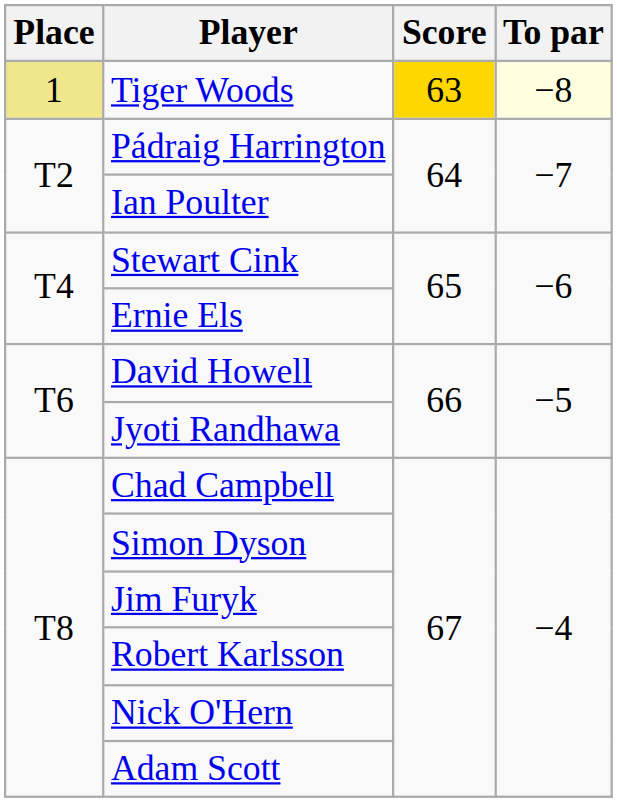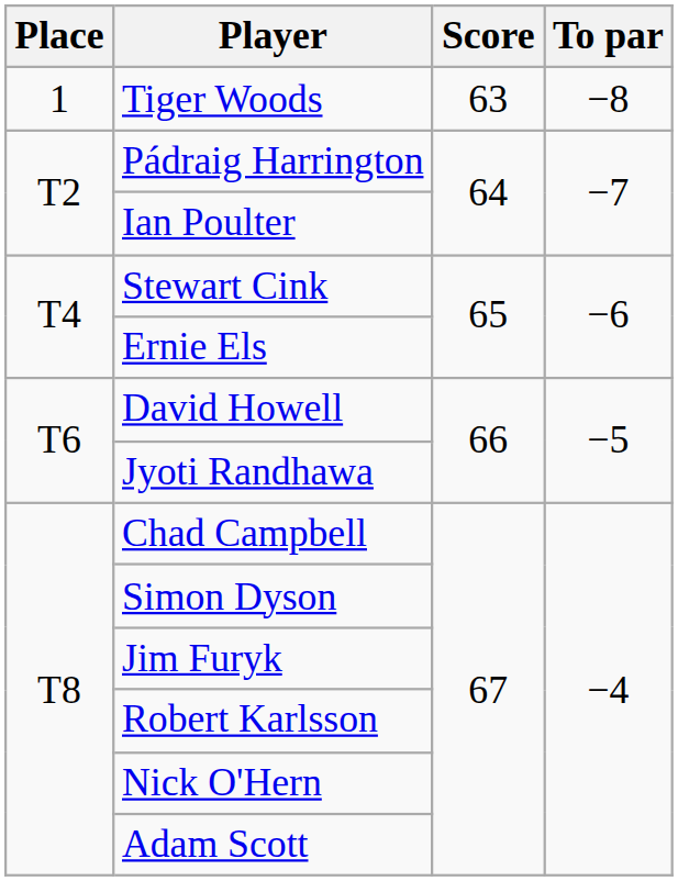Tiger Woods | Place: khaki background -> no background
Tiger Woods | Score: gold background -> no background
Tiger Woods | To par: lightyellow background -> no background
